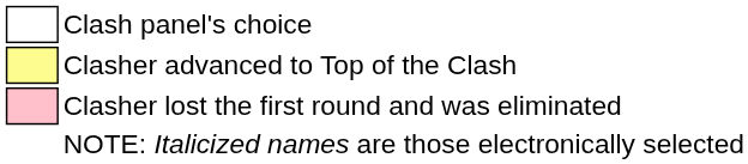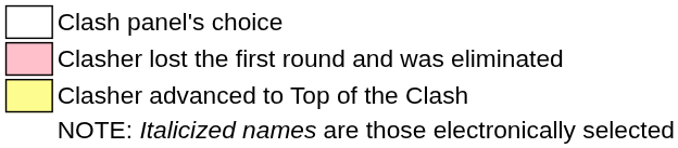rows swapped: Clasher advanced to Top of the Clash <-> Clasher lost the first round and was eliminated
